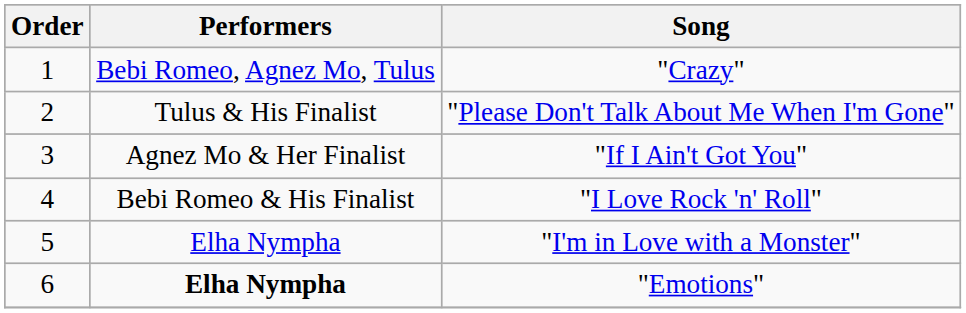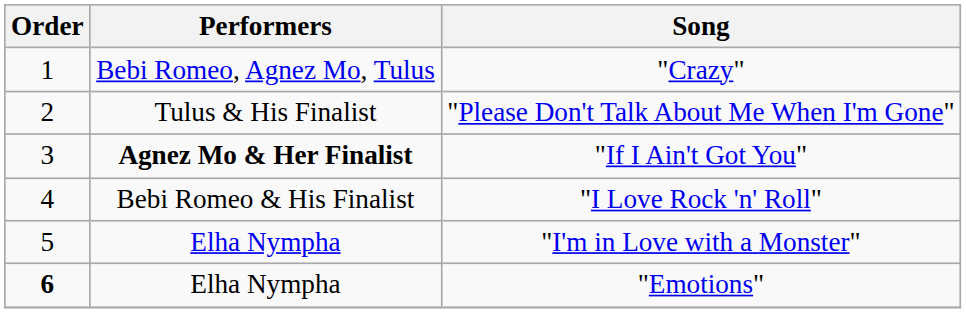"If I Ain't Got You" | Performers: normal -> bold
"Emotions" | Order: normal -> bold
"Emotions" | Performers: bold -> normal
